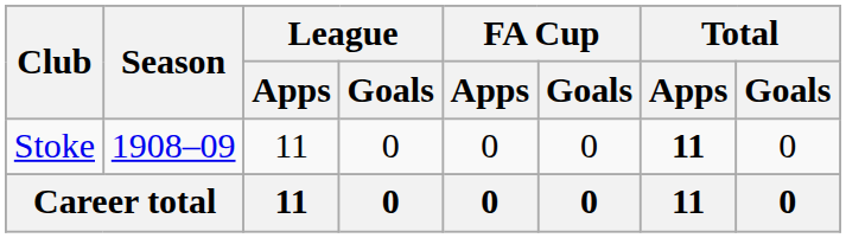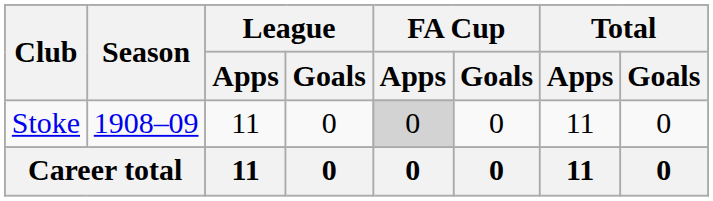Stoke | FA Cup / Apps: no background -> lightgrey background
Stoke | Total / Apps: bold -> normal
